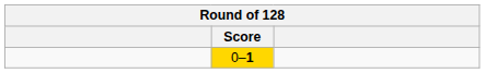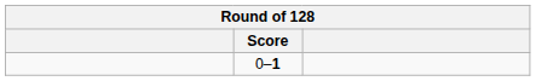row 3 | Score: gold background -> no background
